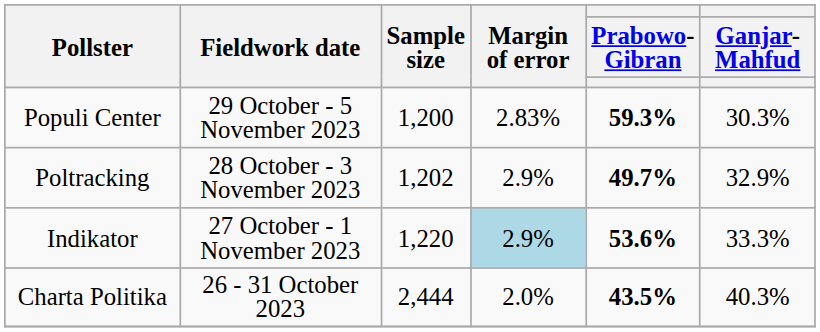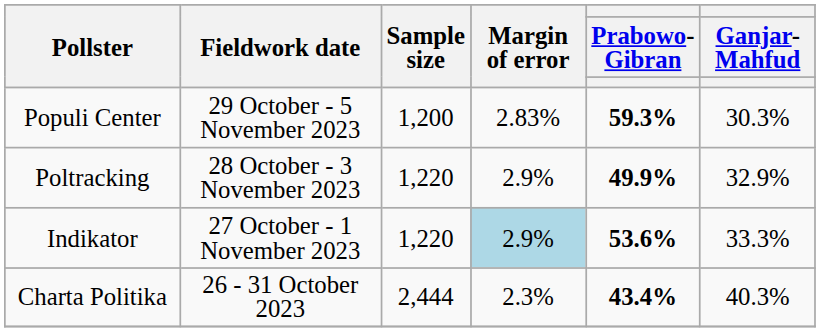Poltracking | Sample size: 1,202 -> 1,220
Poltracking | Prabowo-Gibran: 49.7% -> 49.9%
Charta Politika | Margin of error: 2.0% -> 2.3%
Charta Politika | Prabowo-Gibran: 43.5% -> 43.4%
